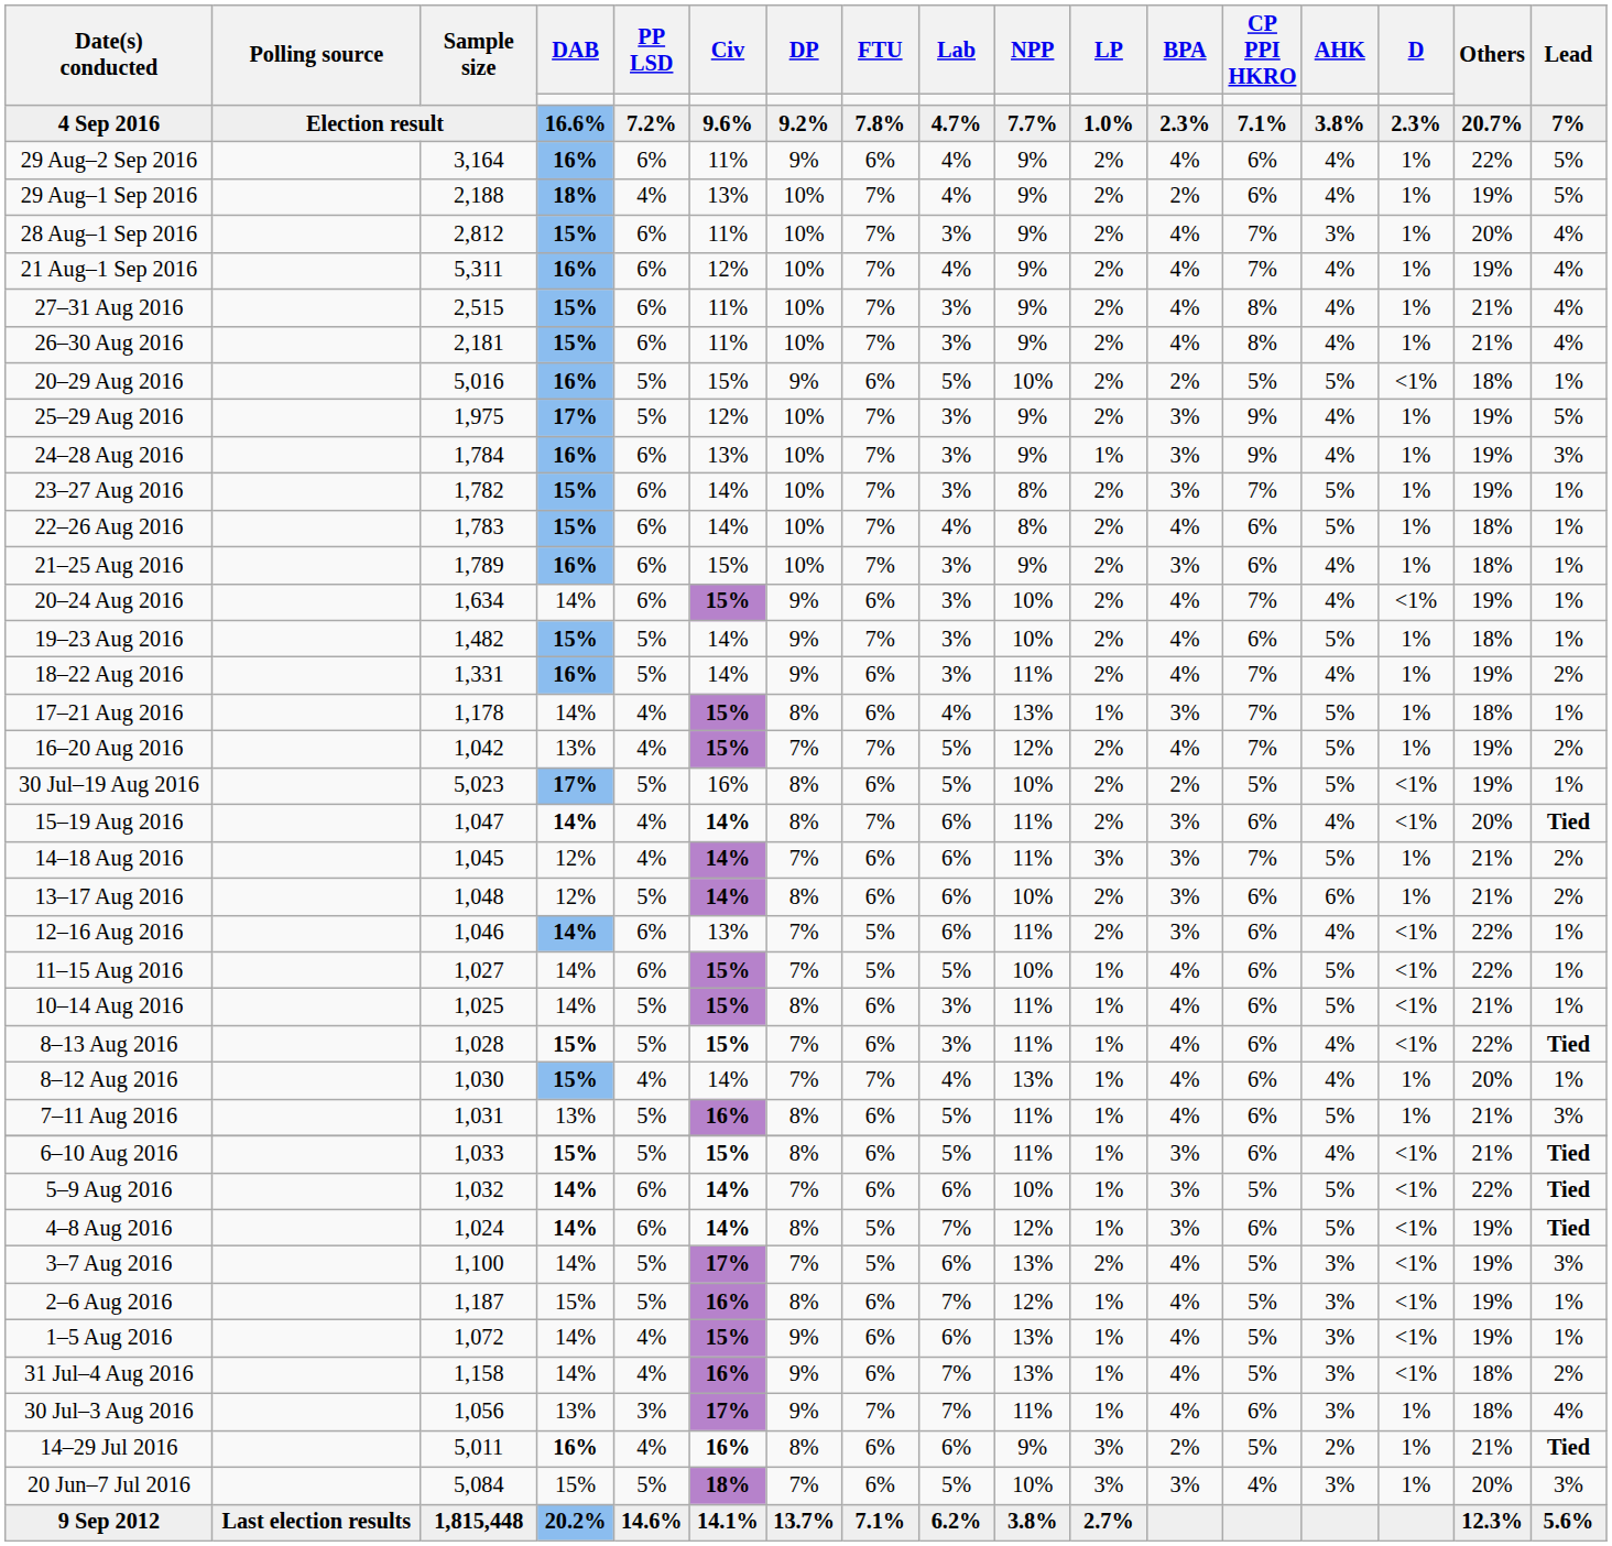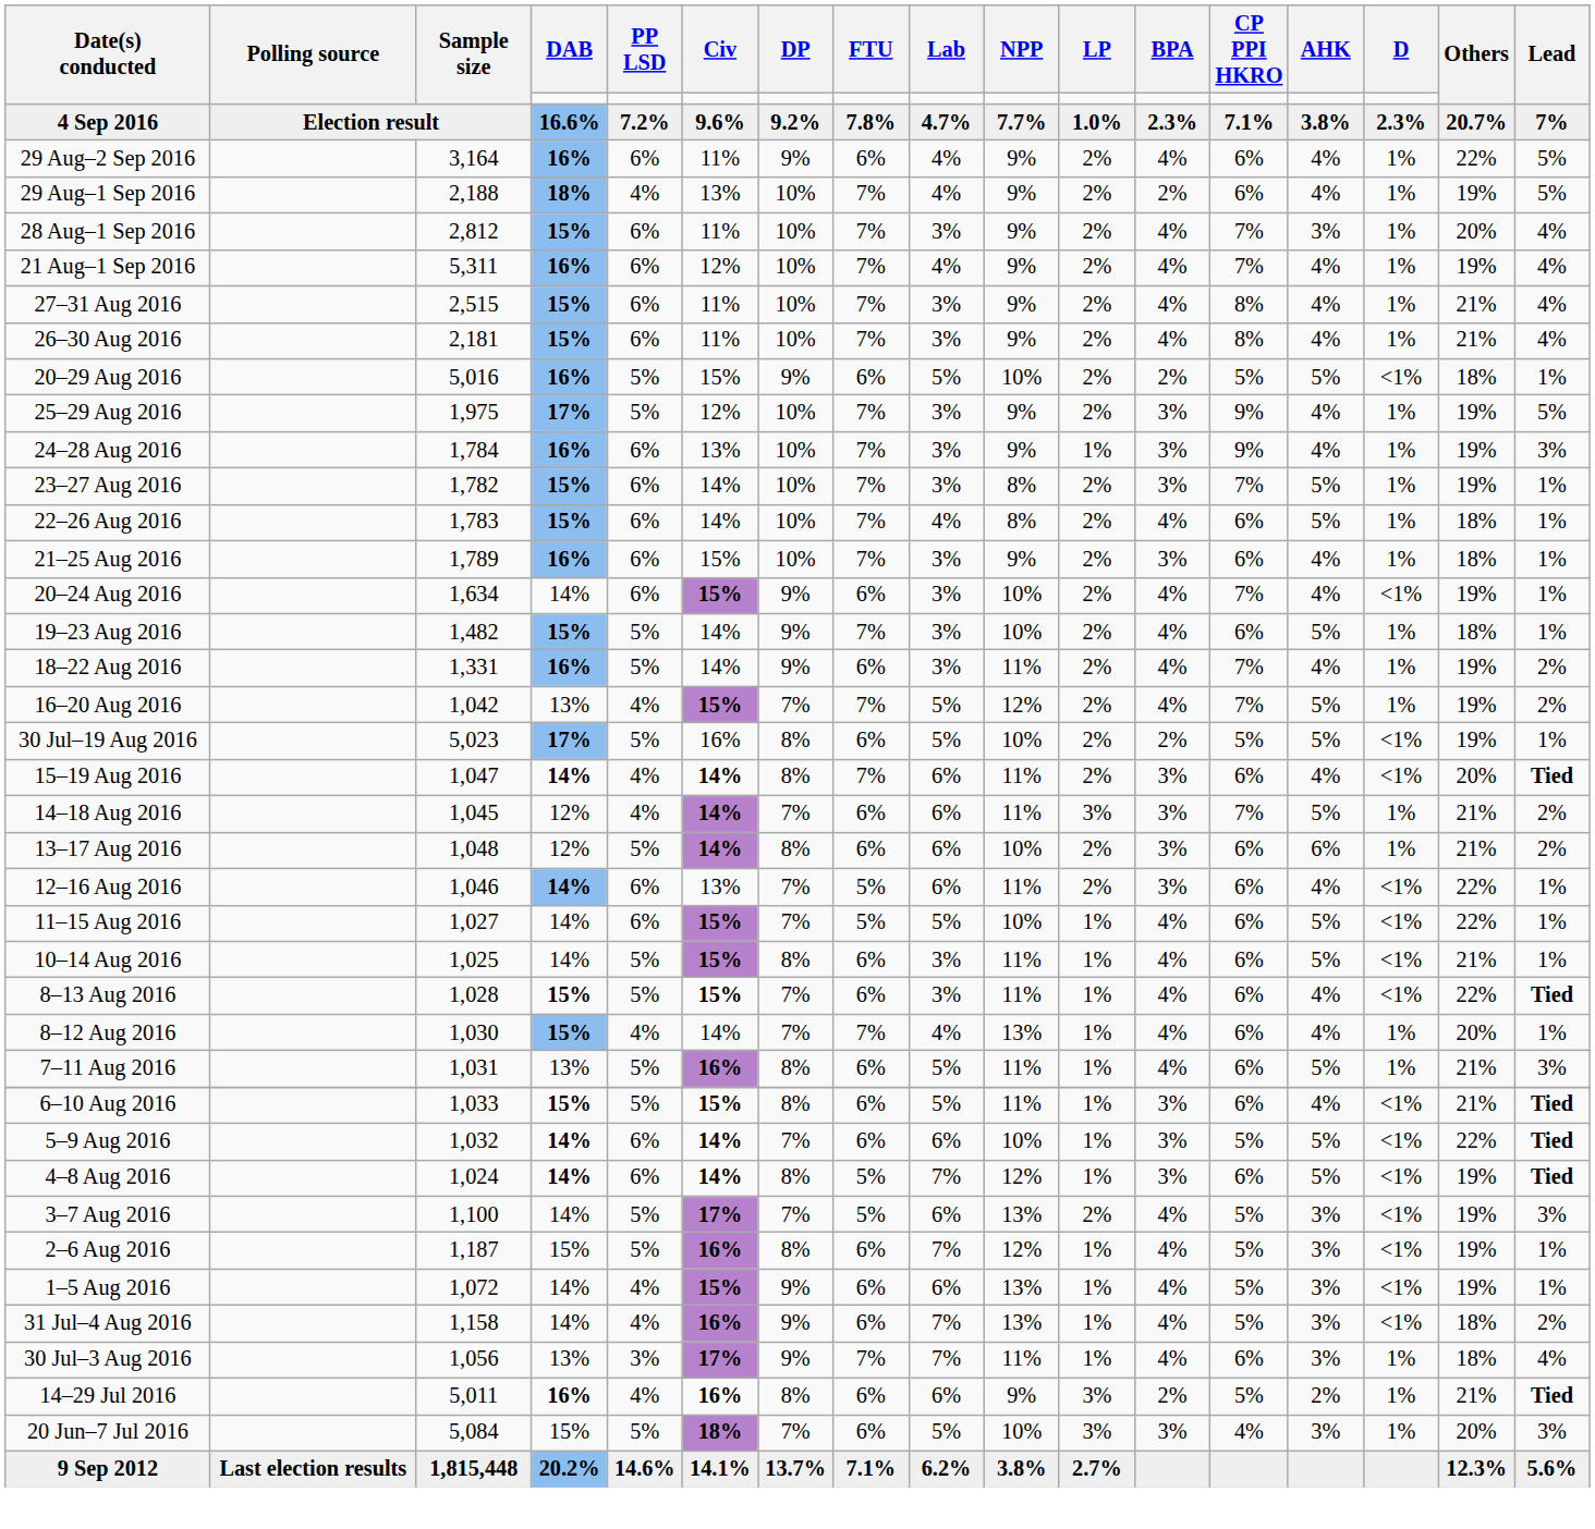- row: 17–21 Aug 2016 | 1,178 | 14% | 4% | 15% | 8% | 6% | 4% | 13% | 1% | 3% | 7% | 5% | 1% | 18% | 1%
